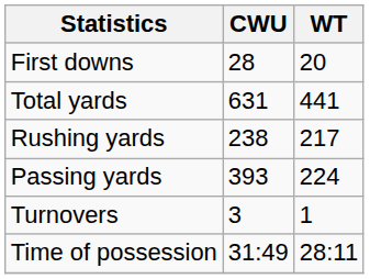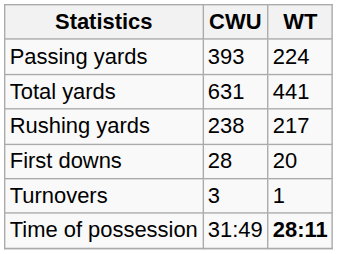rows swapped: First downs <-> Passing yards
Time of possession | WT: normal -> bold
